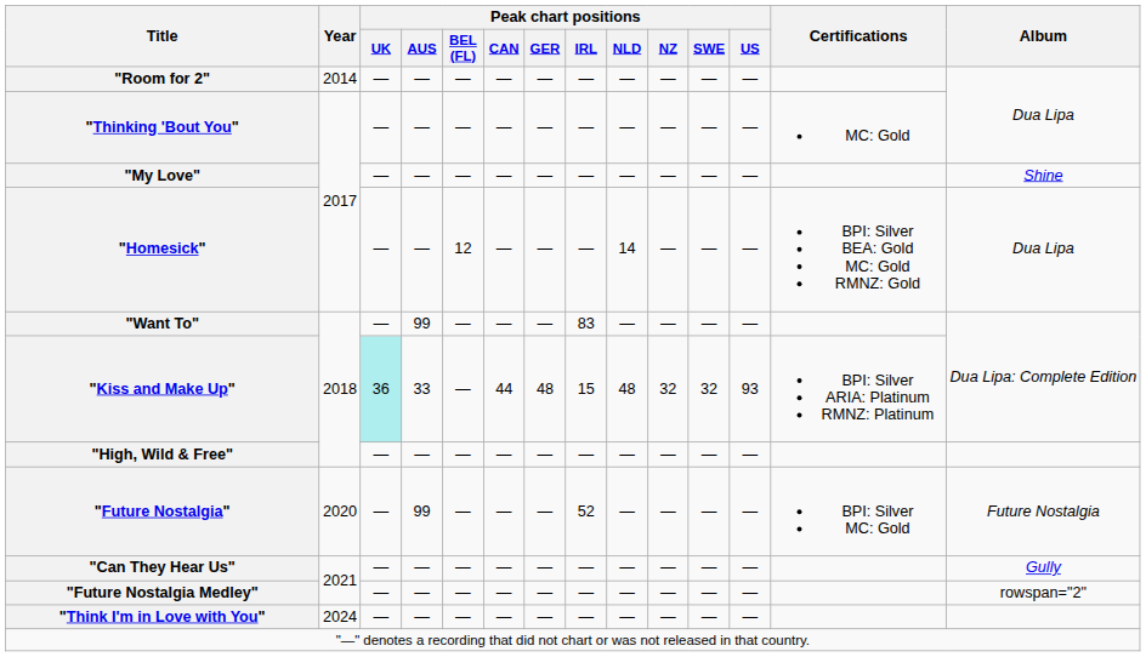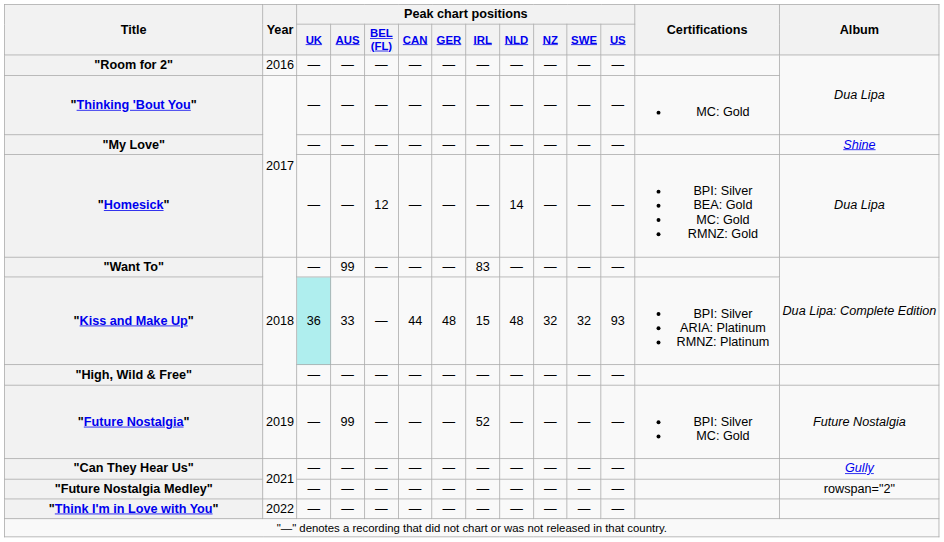"Room for 2" | Year: 2014 -> 2016
"Future Nostalgia" | Year: 2020 -> 2019
"Think I'm in Love with You" | Year: 2024 -> 2022
